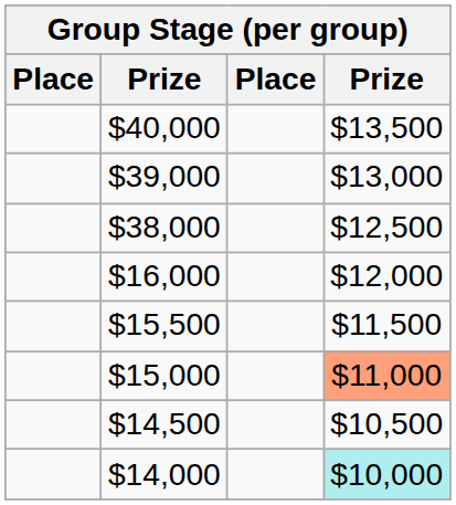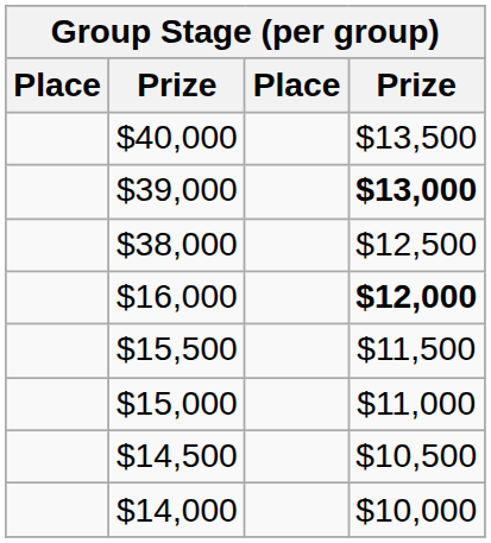$39,000 | column 4: normal -> bold
$16,000 | column 4: normal -> bold
$15,000 | column 4: lightsalmon background -> no background
$14,000 | column 4: paleturquoise background -> no background
